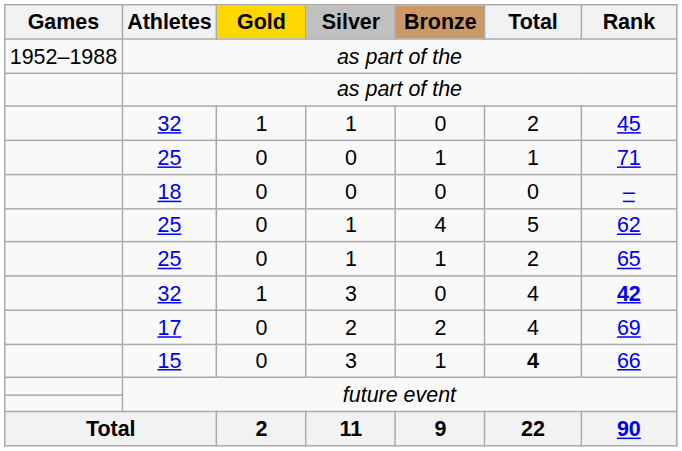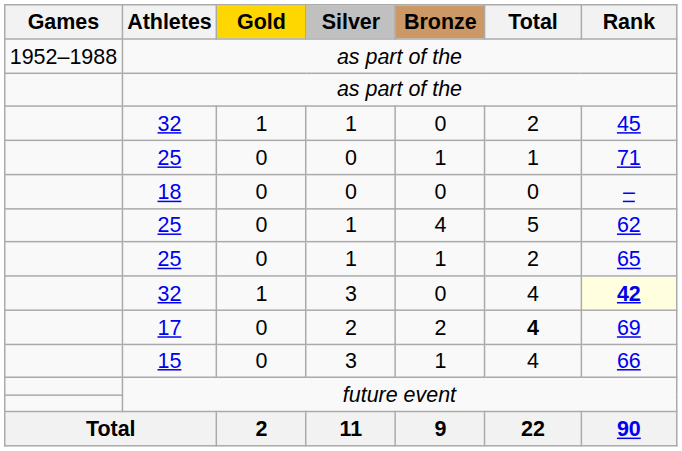32 / 3 | Rank: no background -> lightyellow background
17 | Total: normal -> bold
15 | Total: bold -> normal
